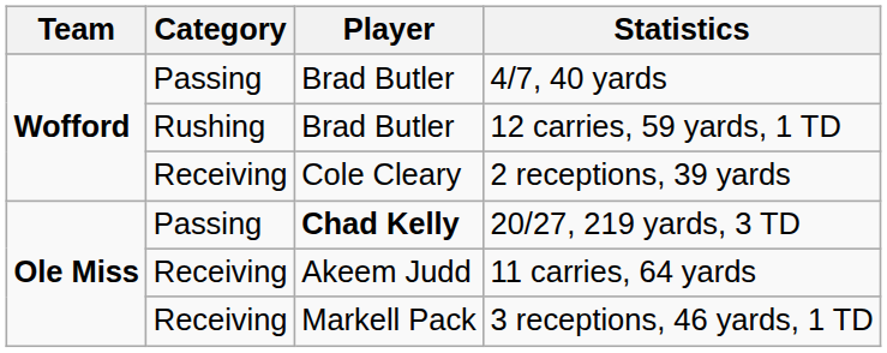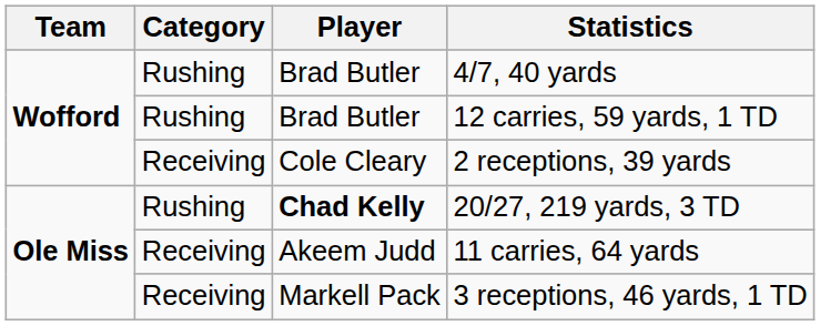4/7, 40 yards | Category: Passing -> Rushing
20/27, 219 yards, 3 TD | Category: Passing -> Rushing
